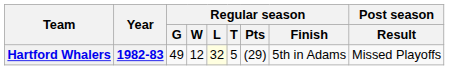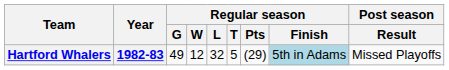Hartford Whalers | Regular season / L: lightyellow background -> no background
Hartford Whalers | Regular season / Finish: no background -> lightblue background
